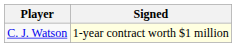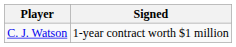C. J. Watson | Signed: lightyellow background -> no background
